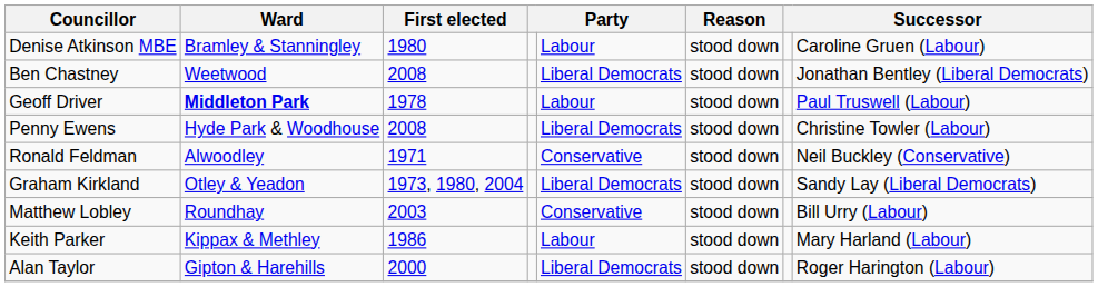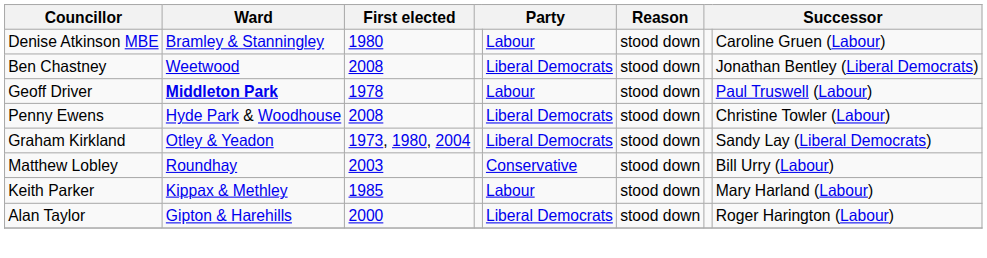- row: Ronald Feldman | Alwoodley | 1971 | Conservative | stood down | Neil Buckley (Conservative)
Keith Parker | First elected: 1986 -> 1985
